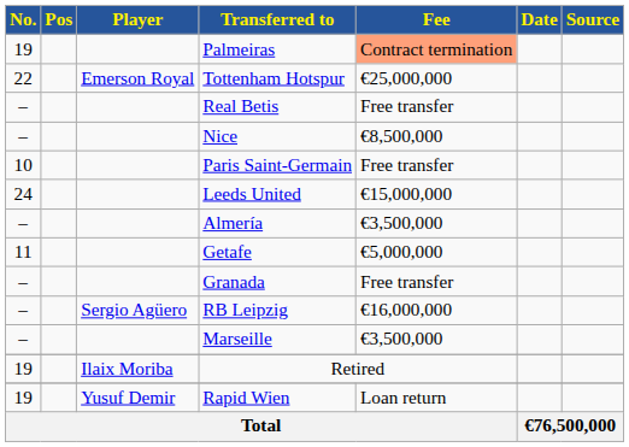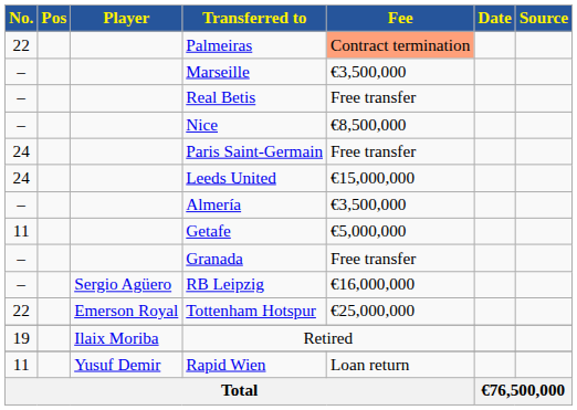Palmeiras | No.: 19 -> 22
rows swapped: Marseille <-> Tottenham Hotspur
Paris Saint-Germain | No.: 10 -> 24
Rapid Wien | No.: 19 -> 11
